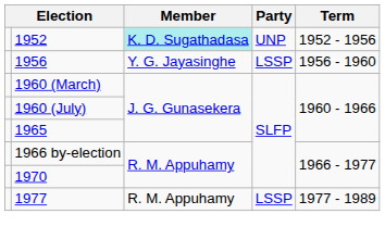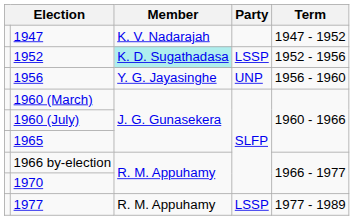+ row: 1947 | K. V. Nadarajah | 1947 - 1952
1952 | Party: UNP -> LSSP
1956 | Party: LSSP -> UNP
